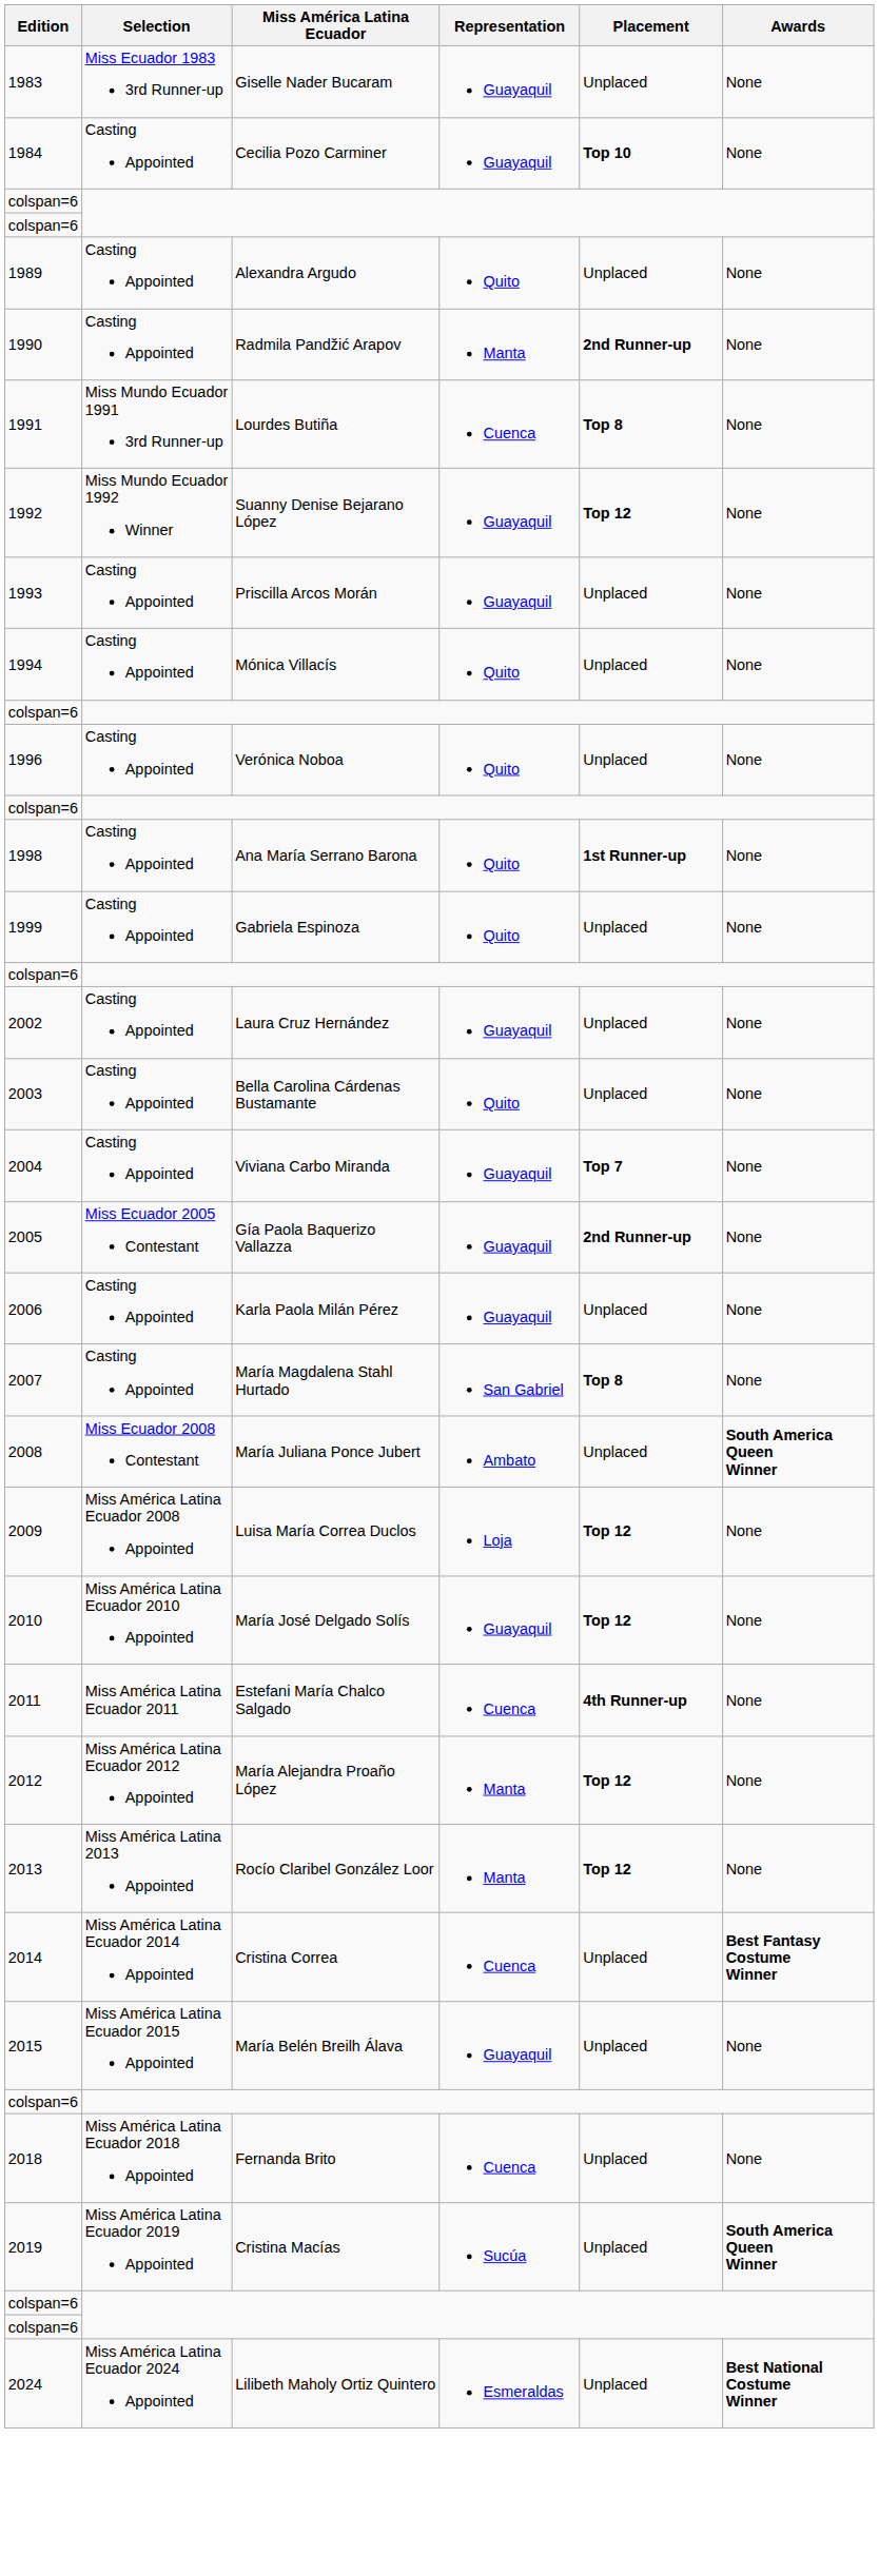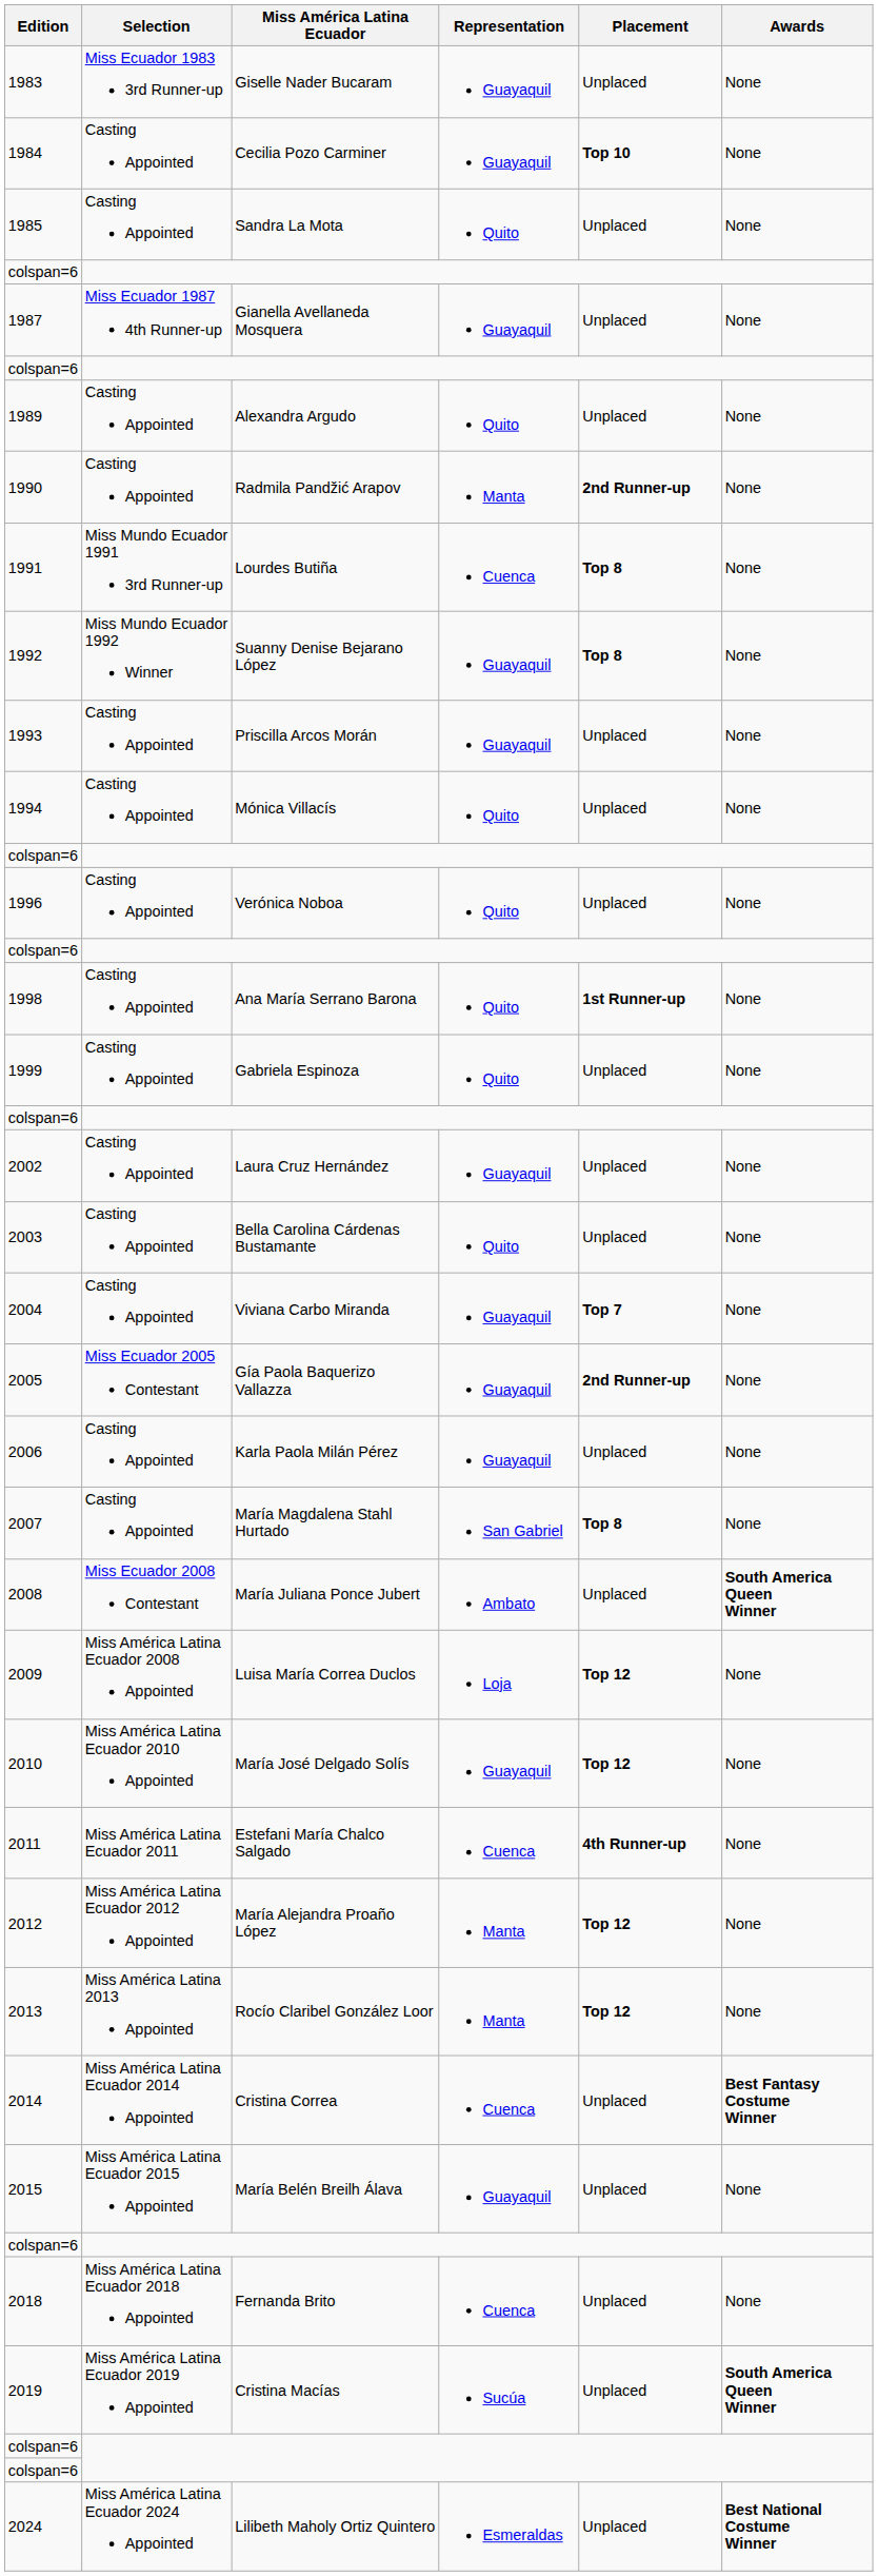+ row: 1985 | Casting Appointed | Sandra La Mota | Quito | Unplaced | None
+ row: 1987 | Miss Ecuador 1987 4th Runner-up | Gianella Avellaneda Mosquera | Guayaquil | Unplaced | None
1992 | Placement: Top 12 -> Top 8
